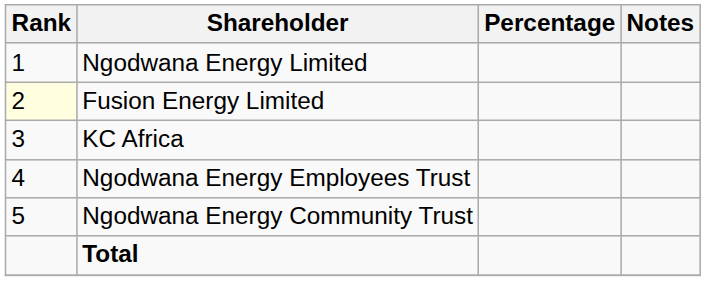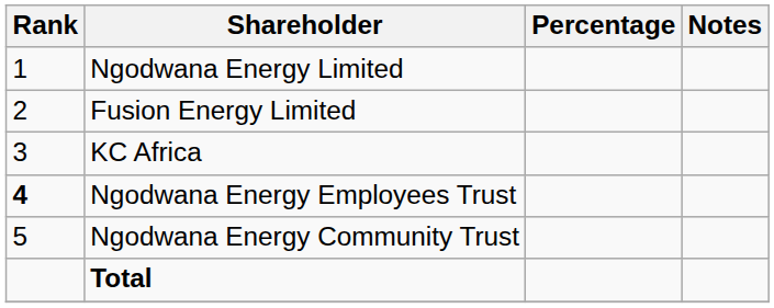Fusion Energy Limited | Rank: lightyellow background -> no background
Ngodwana Energy Employees Trust | Rank: normal -> bold
